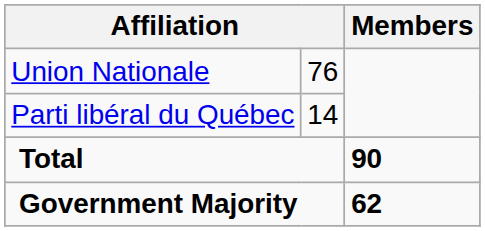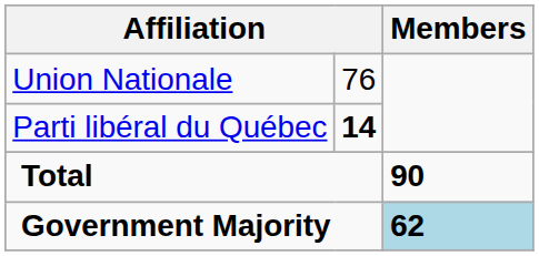Parti libéral du Québec | column 2: normal -> bold
Government Majority | Members: no background -> lightblue background
